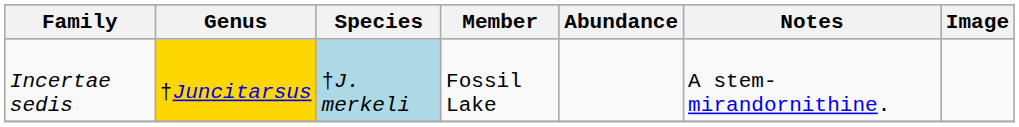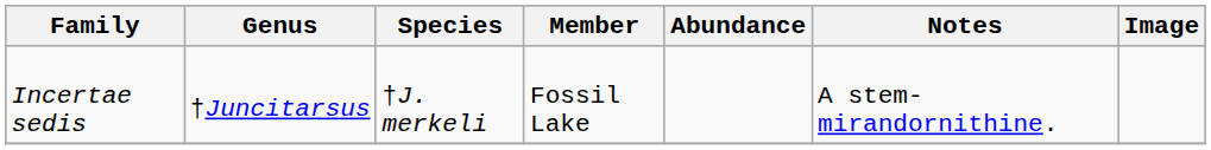Incertae sedis | Genus: gold background -> no background
Incertae sedis | Species: lightblue background -> no background
